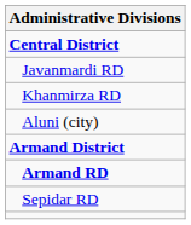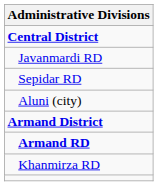row 4 | column 1: Khanmirza RD -> Sepidar RD
row 8 | column 1: Sepidar RD -> Khanmirza RD
